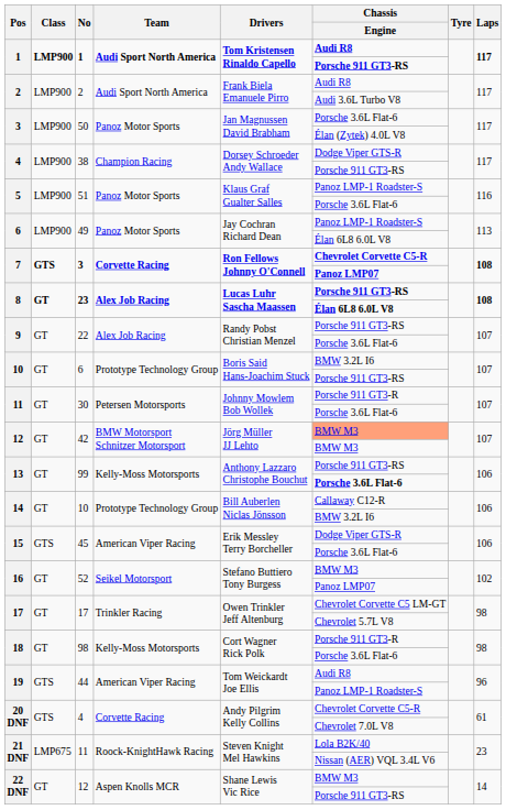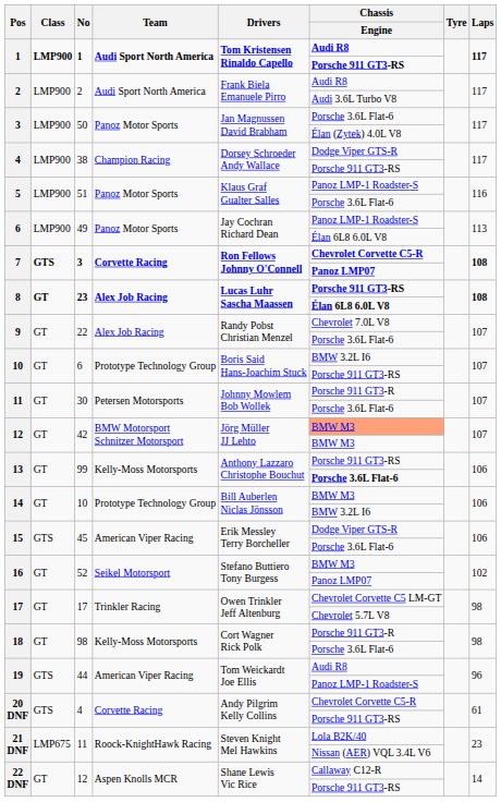row 19 | Chassis / Engine: Porsche 911 GT3-RS -> Chevrolet 7.0L V8
row 29 | Chassis / Engine: Callaway C12-R -> BMW M3
row 42 | Chassis / Engine: Chevrolet 7.0L V8 -> Porsche 911 GT3-RS
row 45 | Chassis / Engine: BMW M3 -> Callaway C12-R
